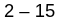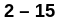row 1 | column 1: normal -> bold
